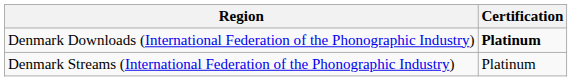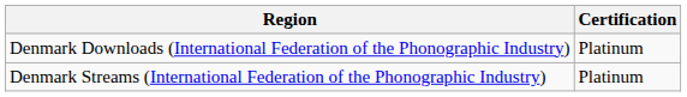row 2 | Certification: bold -> normal
